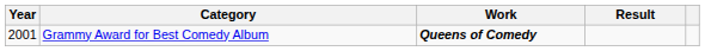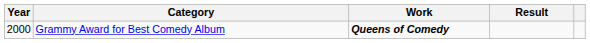Grammy Award for Best Comedy Album | Year: 2001 -> 2000
